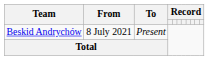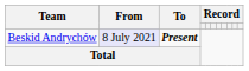Beskid Andrychów | From: no background -> lavender background
Beskid Andrychów | To: normal -> bold
